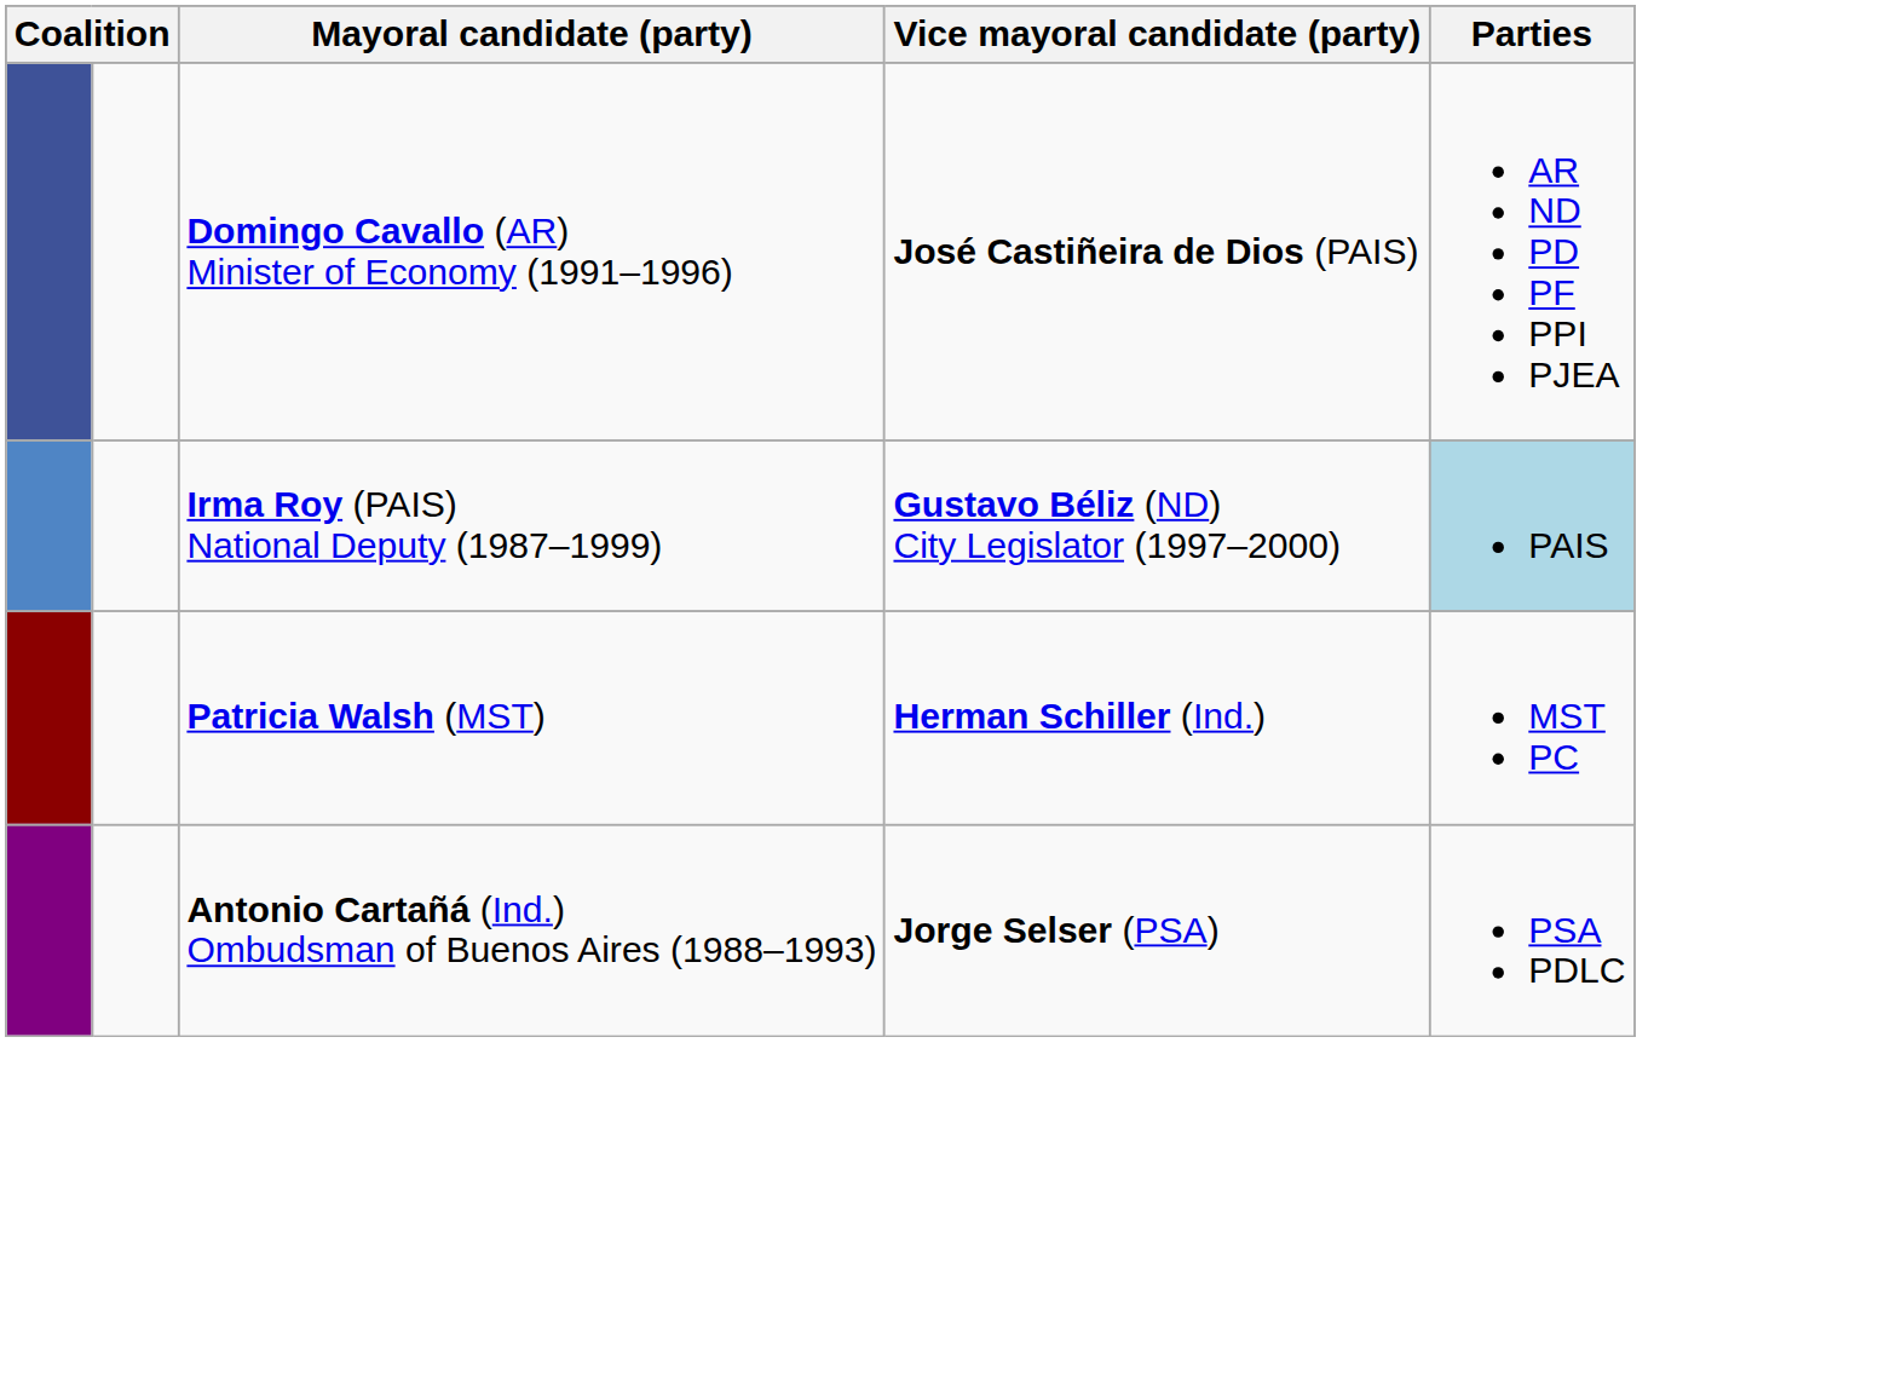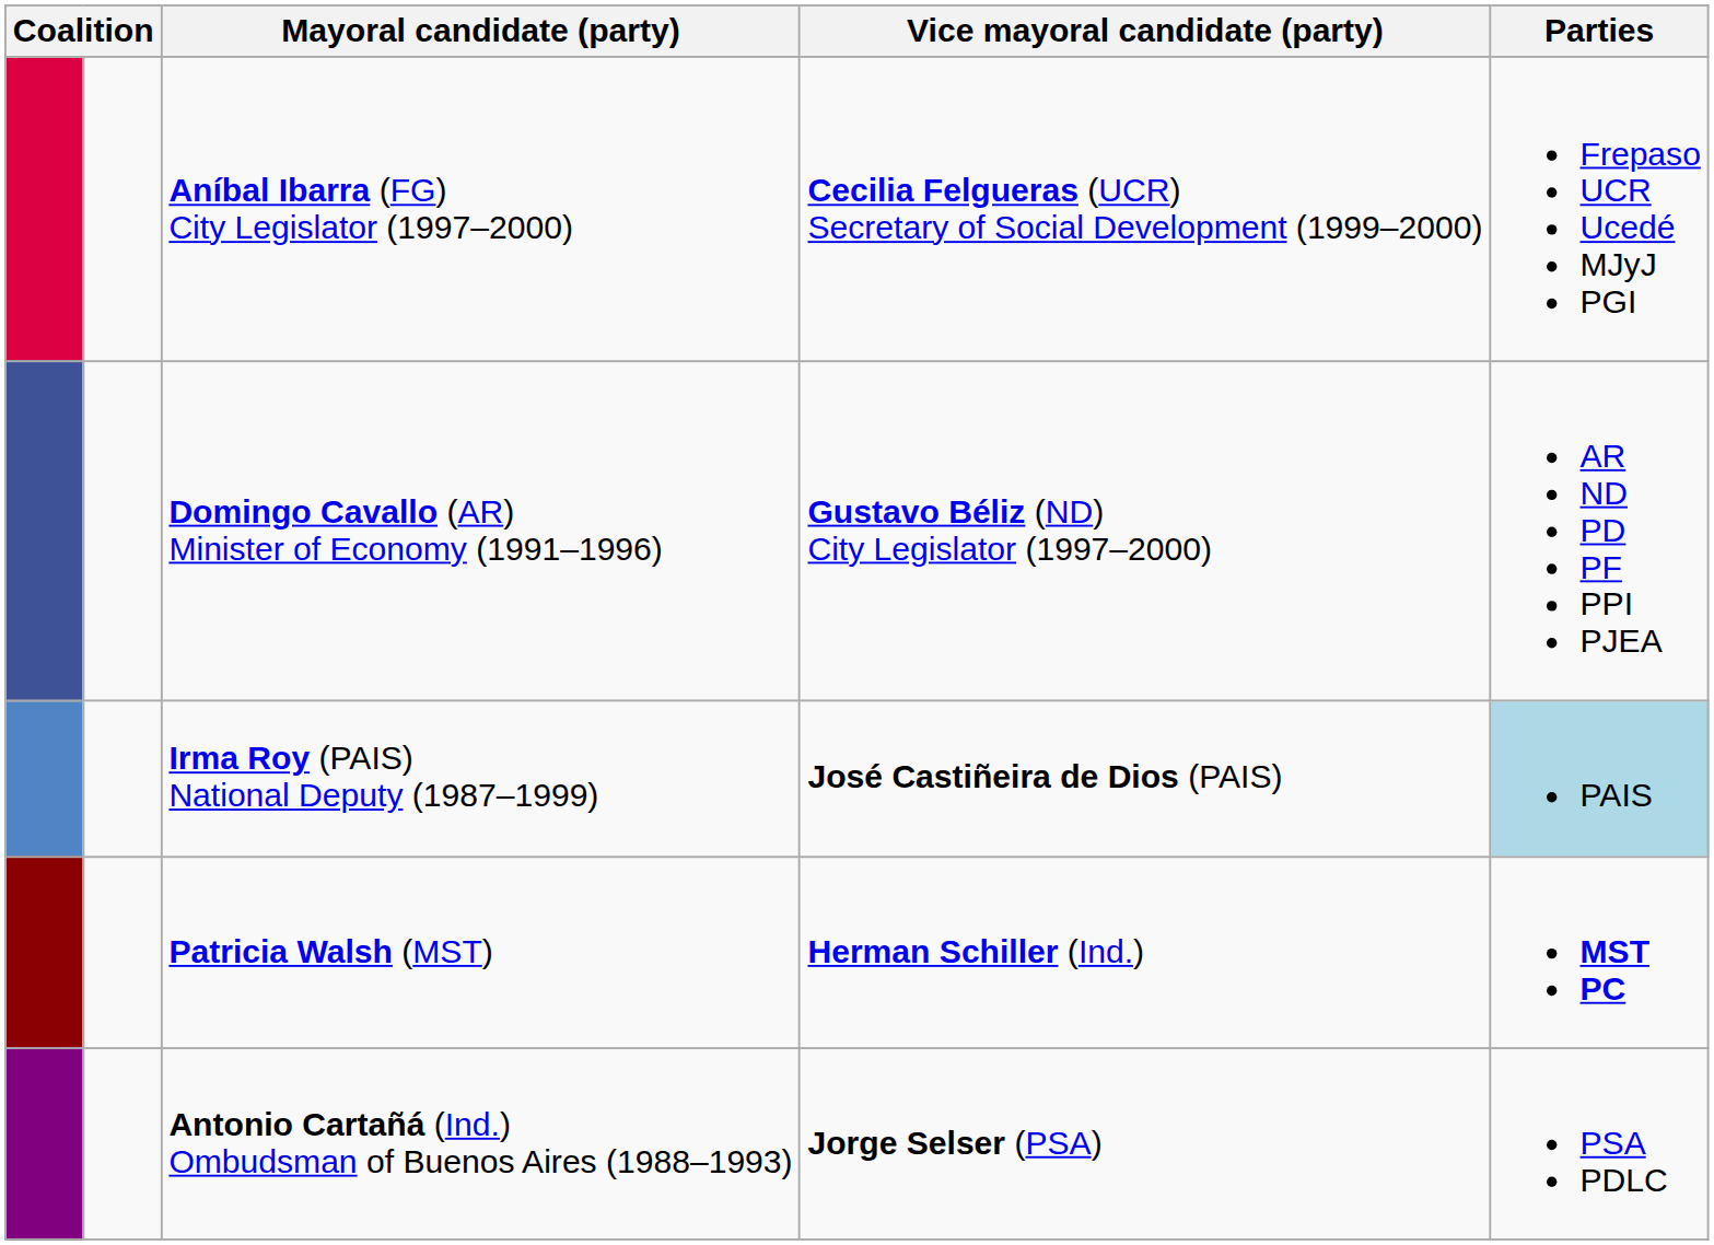+ row: Aníbal Ibarra (FG) City Legislator (1997–2000) | Cecilia Felgueras (UCR) Secretary of Social Development (1999–2000) | Frepaso UCR Ucedé MJyJ PGI
Domingo Cavallo (AR) Minister of Economy (1991–1996) | Vice mayoral candidate (party): José Castiñeira de Dios (PAIS) -> Gustavo Béliz (ND) City Legislator (1997–2000)
Irma Roy (PAIS) National Deputy (1987–1999) | Vice mayoral candidate (party): Gustavo Béliz (ND) City Legislator (1997–2000) -> José Castiñeira de Dios (PAIS)
Patricia Walsh (MST) | Parties: normal -> bold
